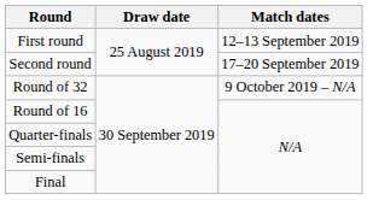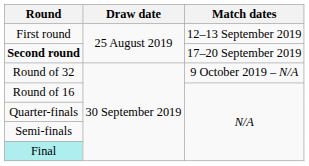Second round | Round: normal -> bold
Final | Round: no background -> paleturquoise background
